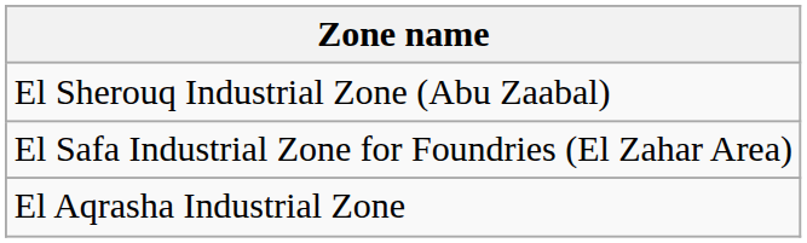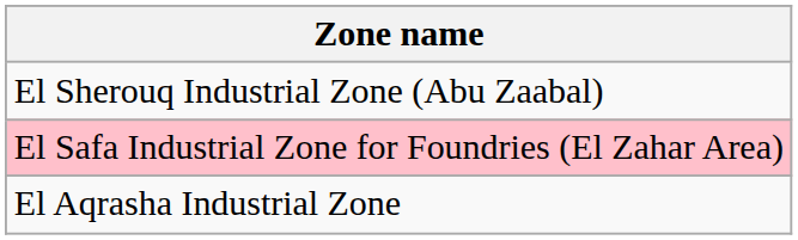row 3 | column 1: no background -> pink background
